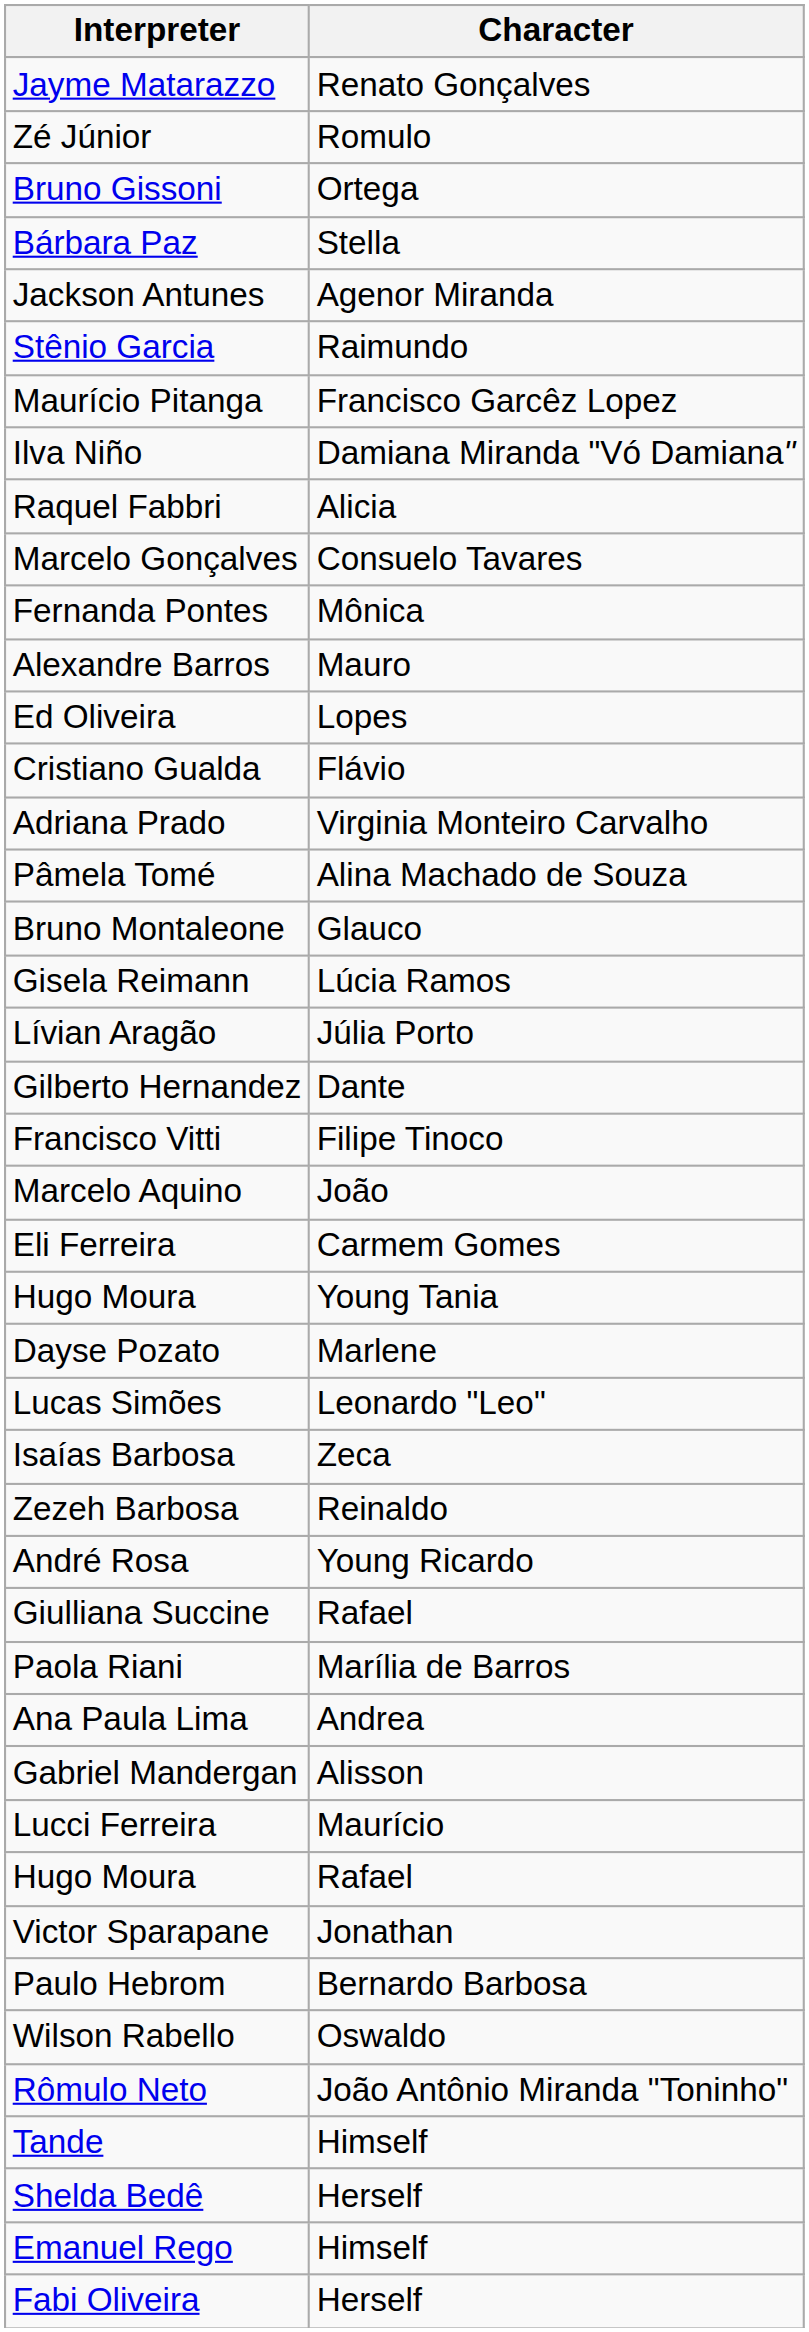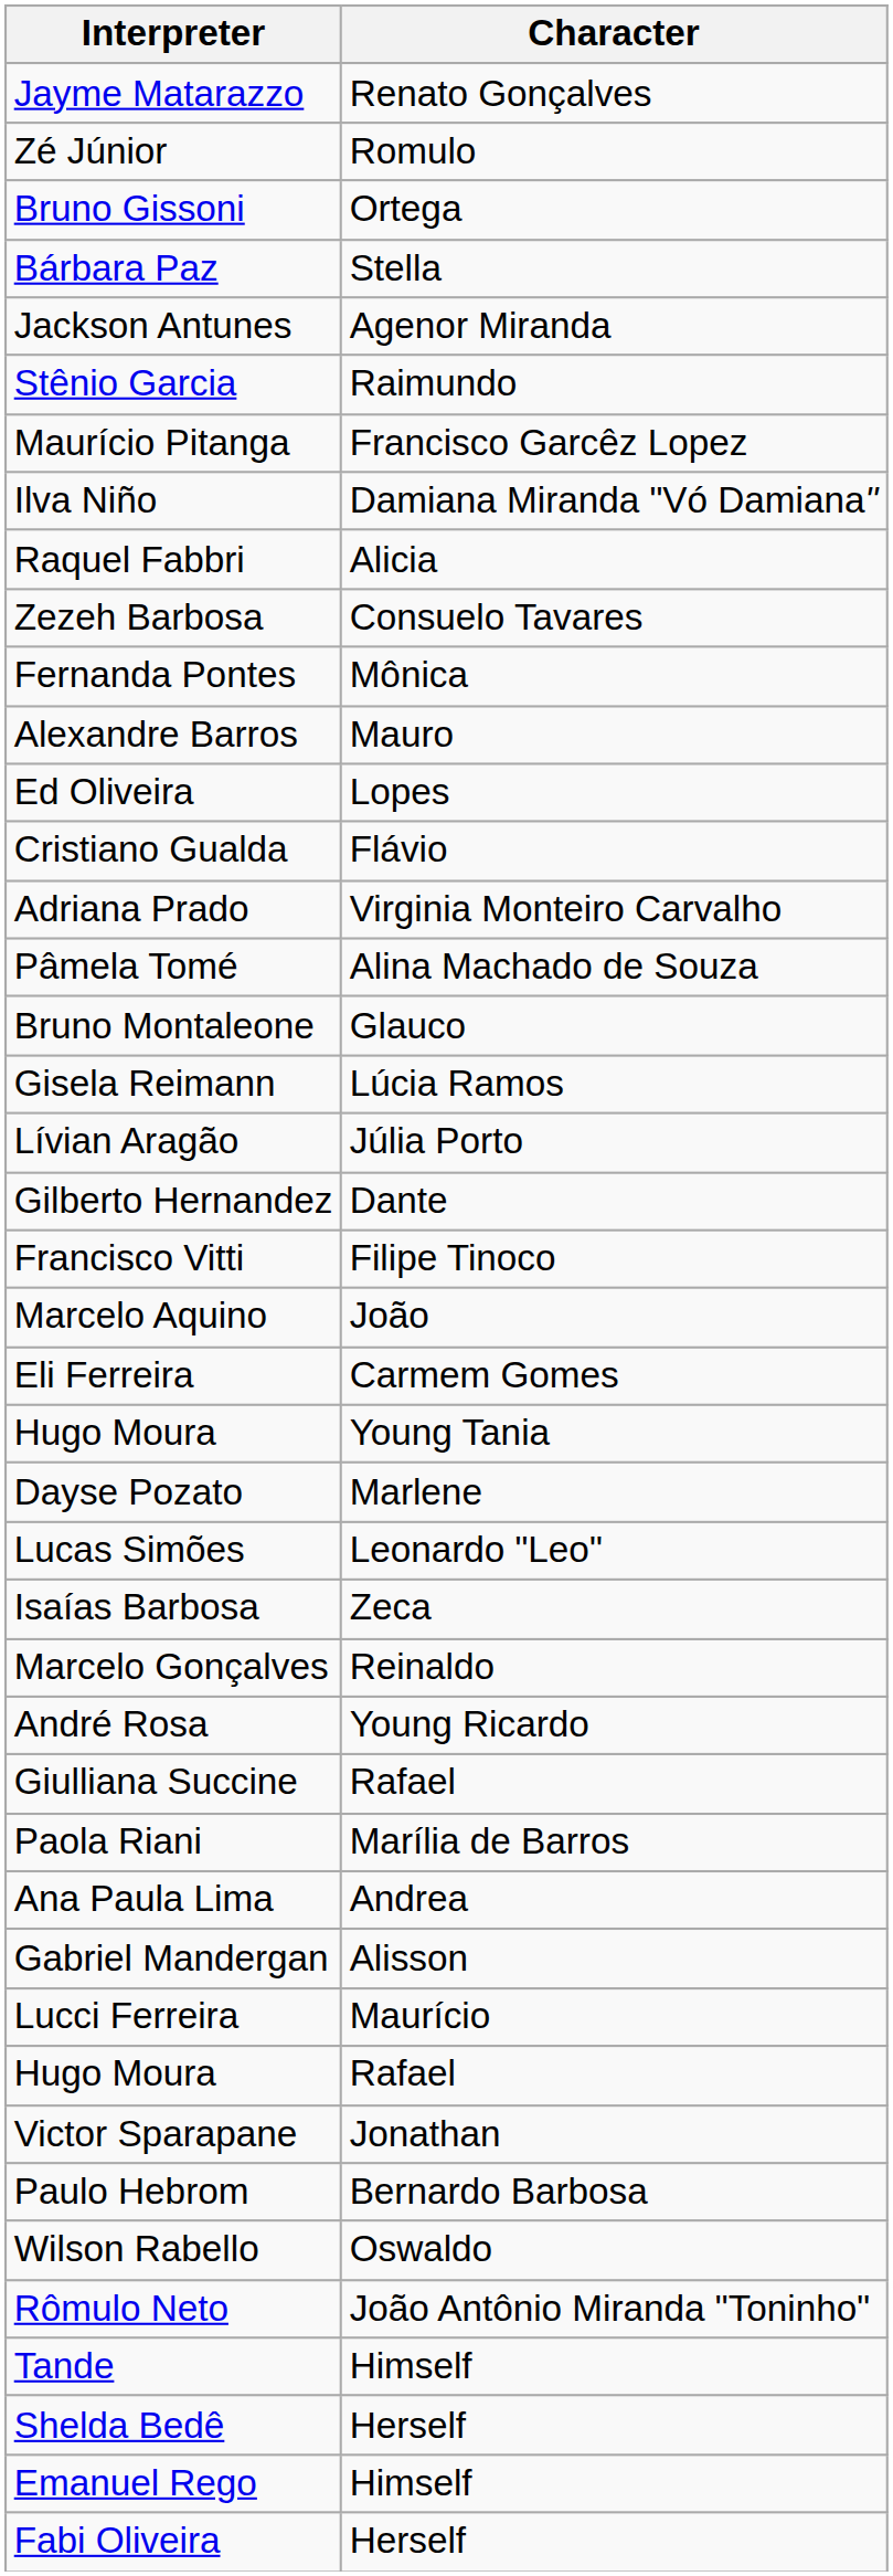row 11 | Interpreter: Marcelo Gonçalves -> Zezeh Barbosa
row 29 | Interpreter: Zezeh Barbosa -> Marcelo Gonçalves
